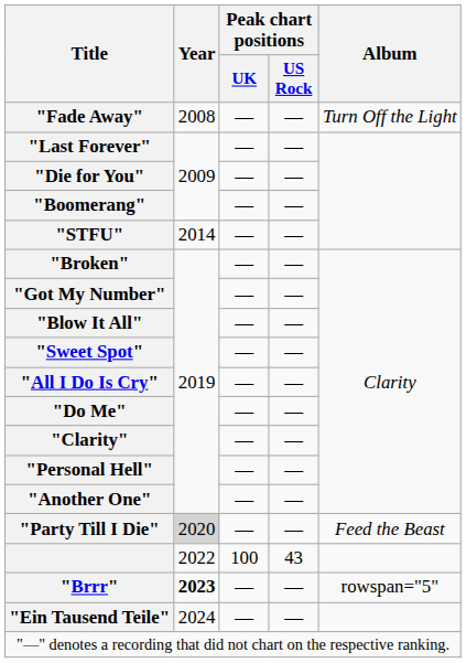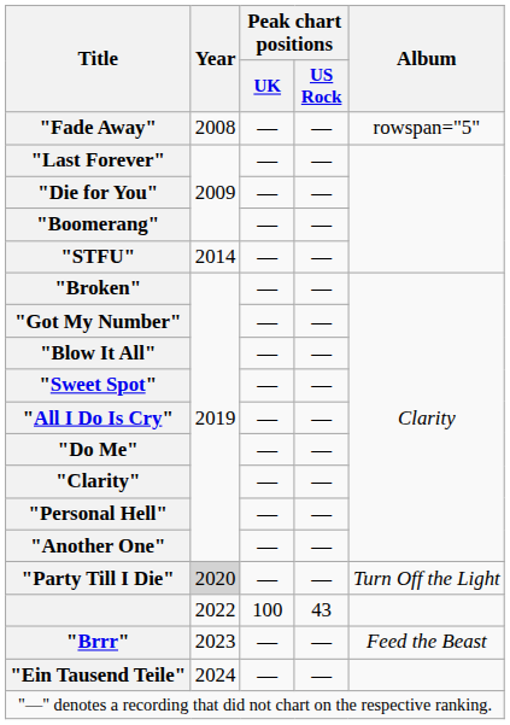"Fade Away" | Album: Turn Off the Light -> rowspan="5"
"Party Till I Die" | Album: Feed the Beast -> Turn Off the Light
"Brrr" | Year: bold -> normal
"Brrr" | Album: rowspan="5" -> Feed the Beast
